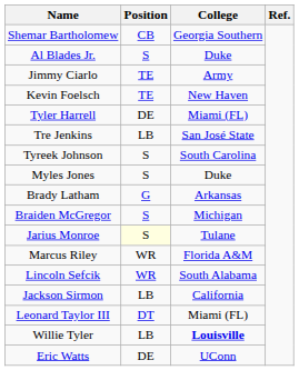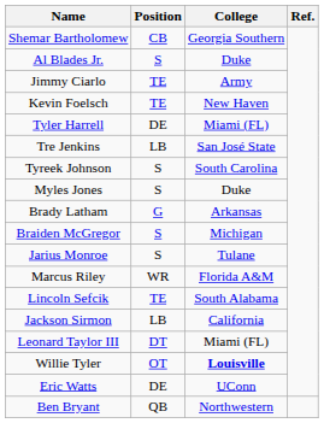Jarius Monroe | Position: lightyellow background -> no background
Lincoln Sefcik | Position: WR -> TE
Willie Tyler | Position: LB -> OT
+ row: Ben Bryant | QB | Northwestern
